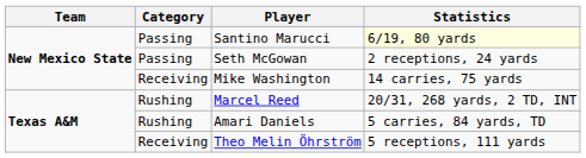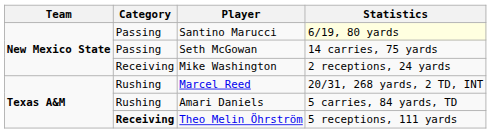Seth McGowan | Statistics: 2 receptions, 24 yards -> 14 carries, 75 yards
Mike Washington | Statistics: 14 carries, 75 yards -> 2 receptions, 24 yards
Theo Melin Öhrström | Category: normal -> bold
